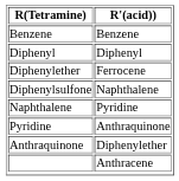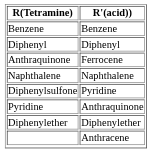row 4 | R(Tetramine): Diphenylether -> Anthraquinone
row 5 | R(Tetramine): Diphenylsulfone -> Naphthalene
row 6 | R(Tetramine): Naphthalene -> Diphenylsulfone
row 8 | R(Tetramine): Anthraquinone -> Diphenylether
